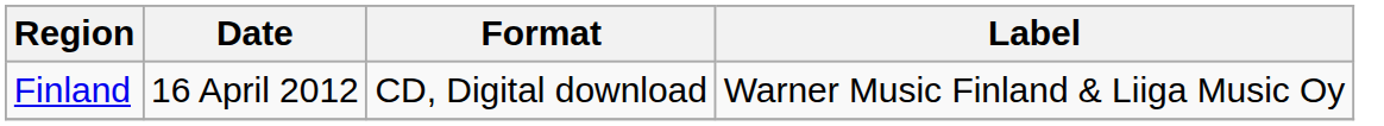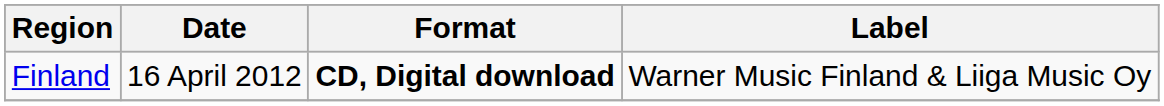Finland | Format: normal -> bold
